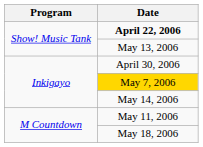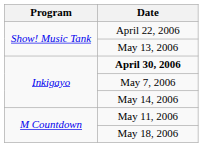April 22, 2006 | Date: bold -> normal
April 30, 2006 | Date: normal -> bold
May 7, 2006 | Date: gold background -> no background
